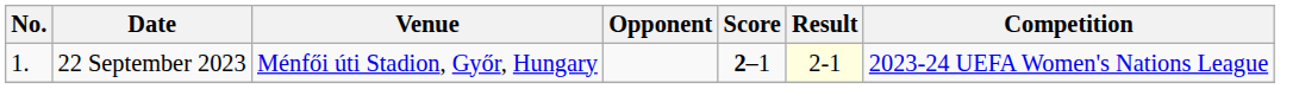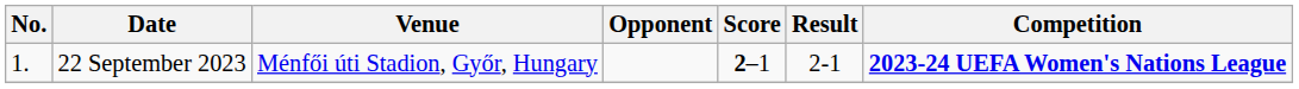22 September 2023 | Result: lightyellow background -> no background
22 September 2023 | Competition: normal -> bold
